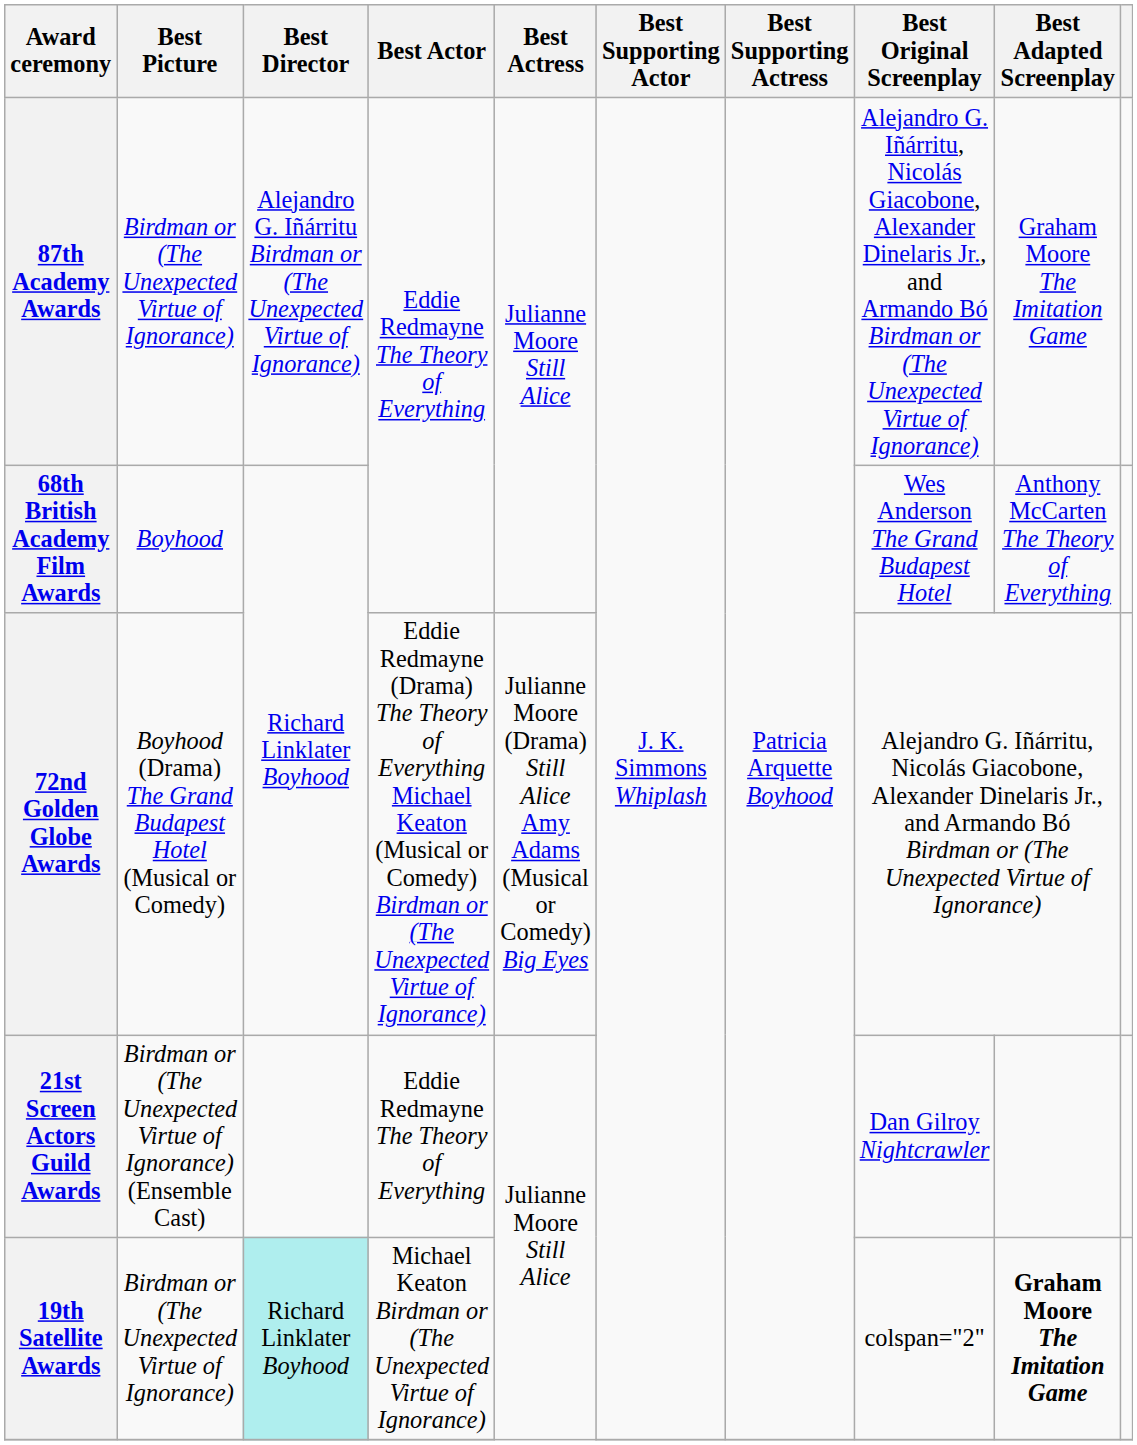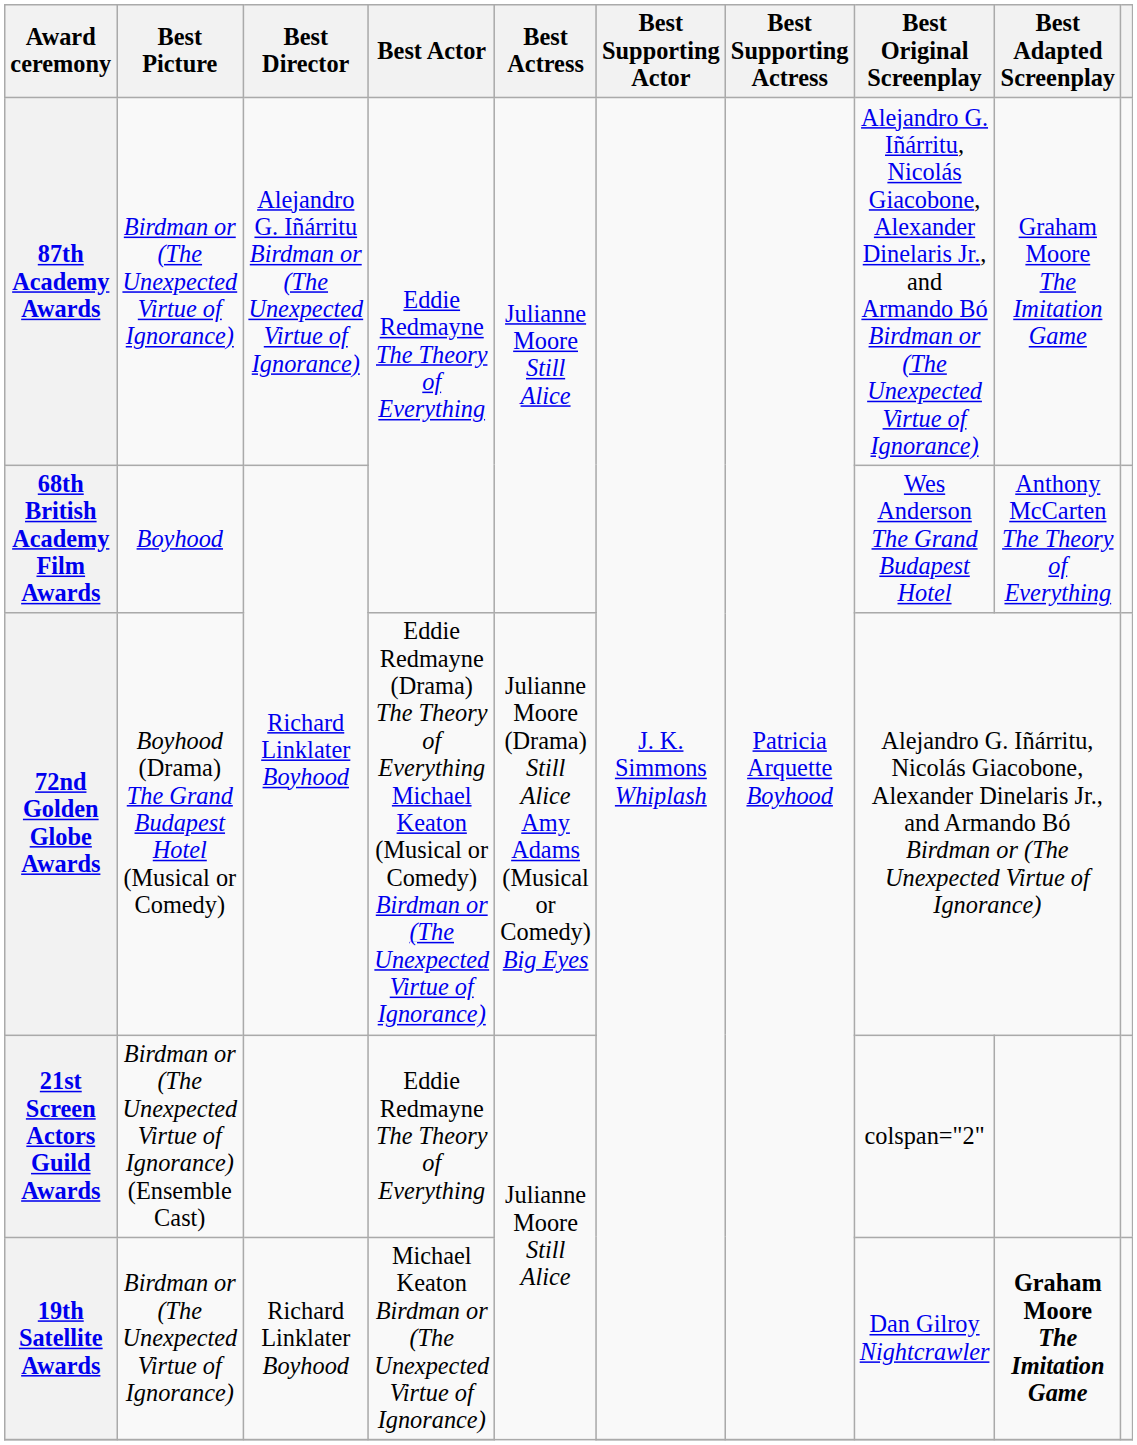21st Screen Actors Guild Awards | Best Original Screenplay: Dan Gilroy Nightcrawler -> colspan="2"
19th Satellite Awards | Best Director: paleturquoise background -> no background
19th Satellite Awards | Best Original Screenplay: colspan="2" -> Dan Gilroy Nightcrawler
